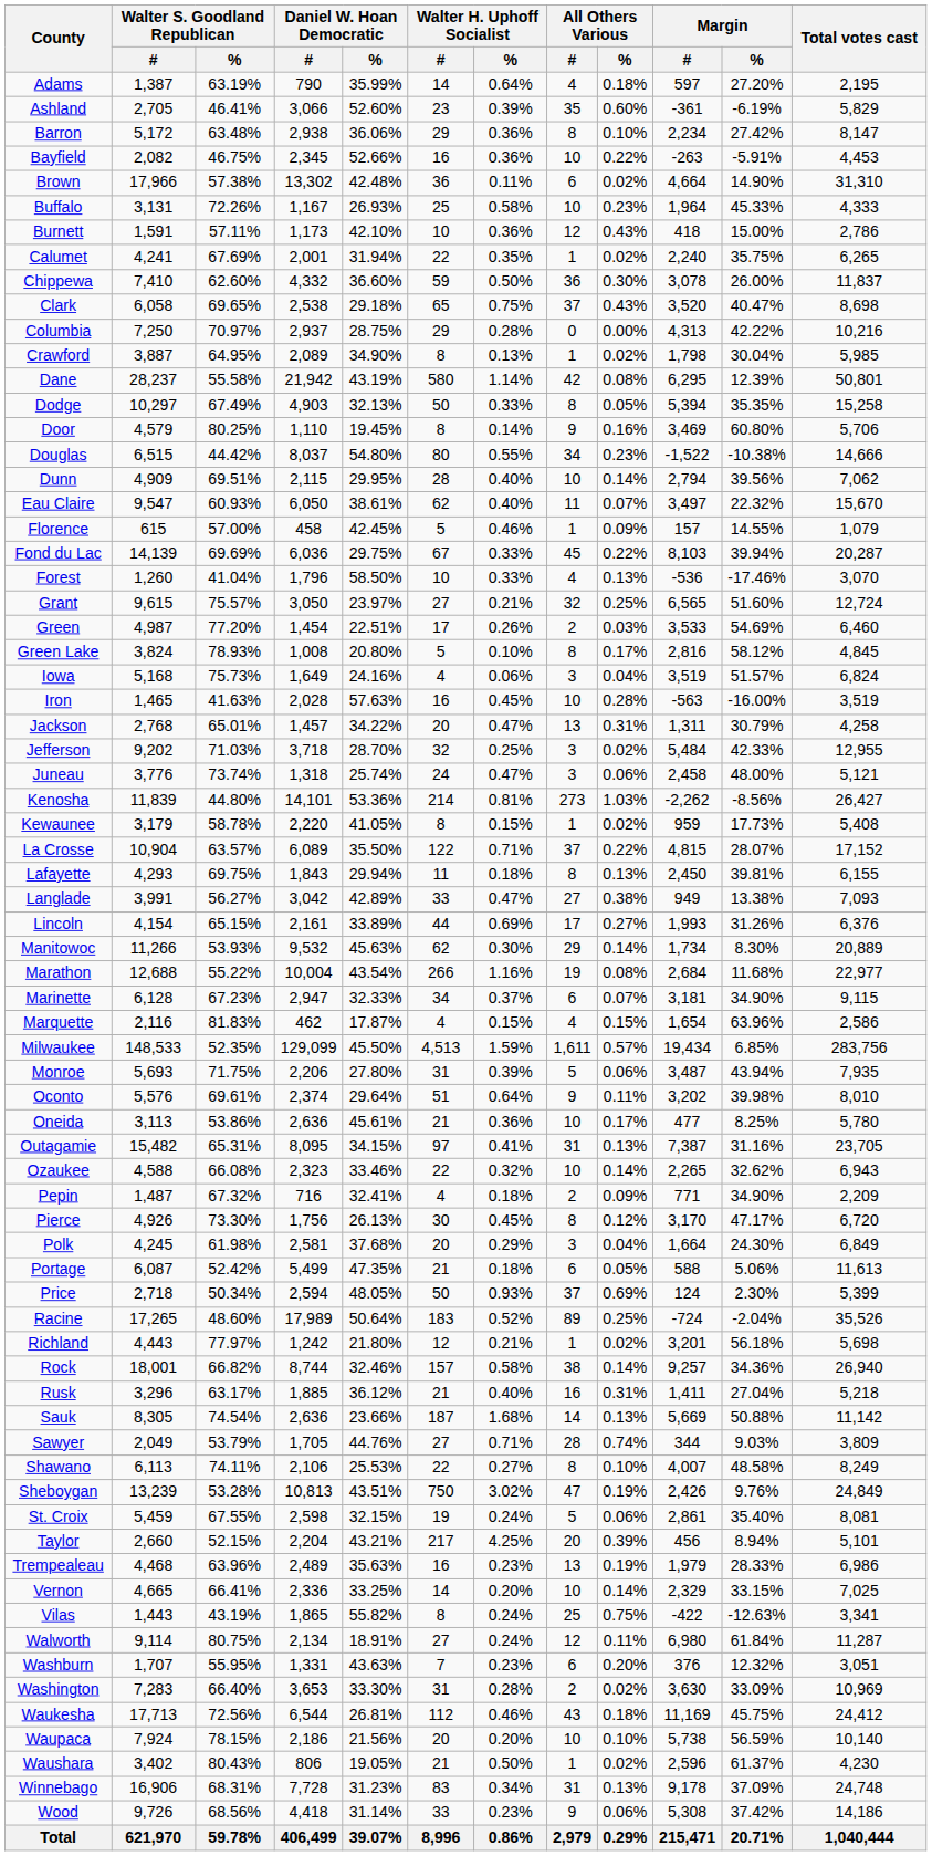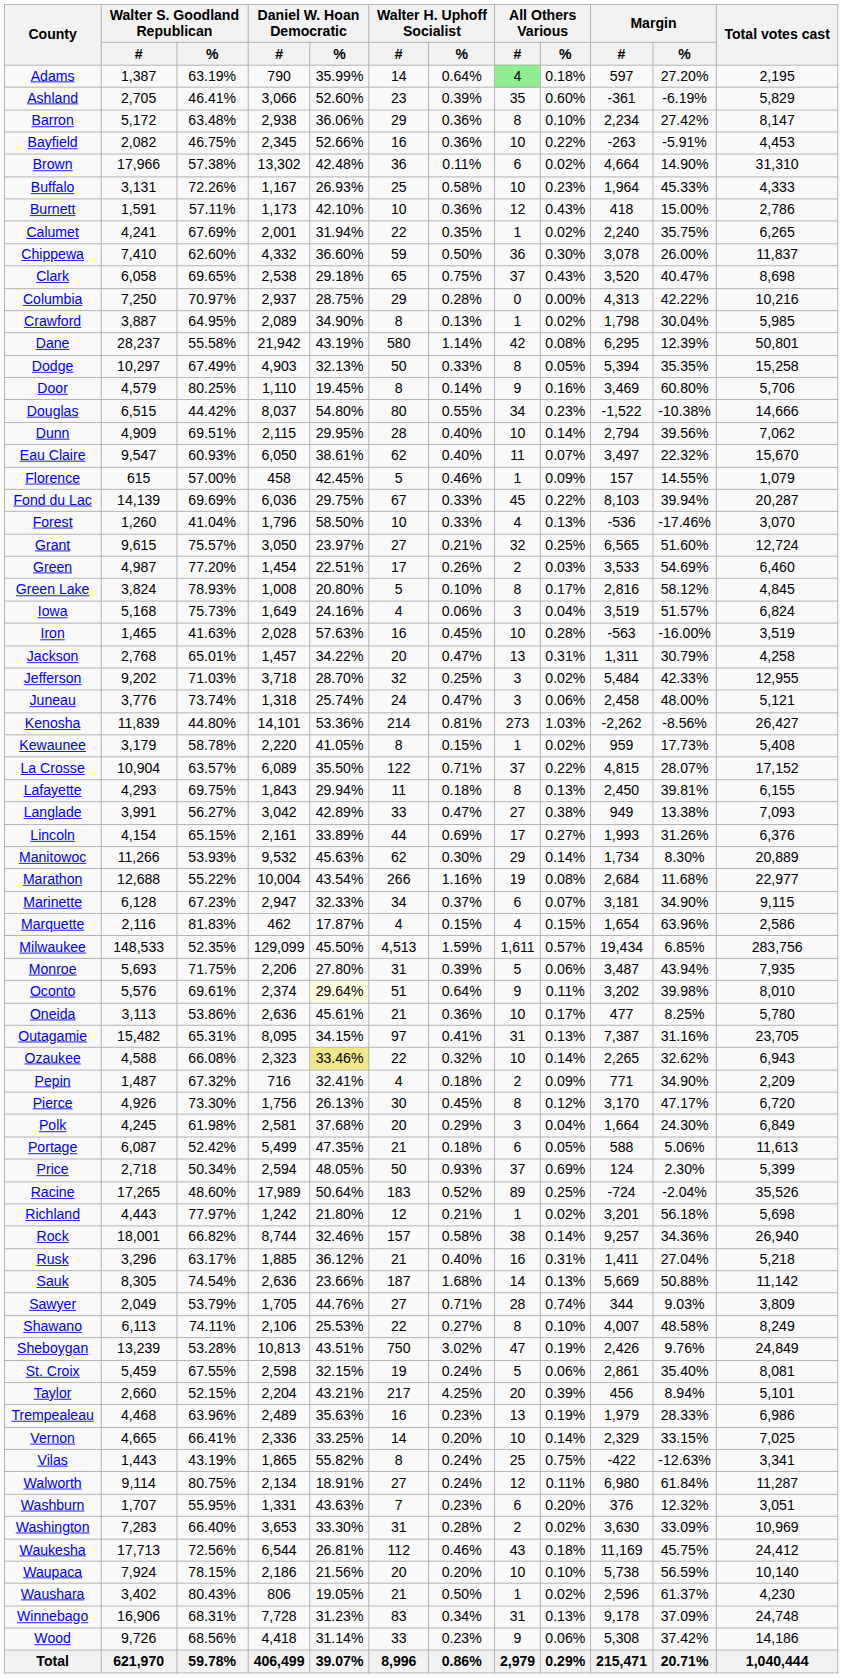Adams | All Others Various / #: no background -> lightgreen background
Oconto | Daniel W. Hoan Democratic / %: no background -> lightyellow background
Ozaukee | Daniel W. Hoan Democratic / %: no background -> khaki background
